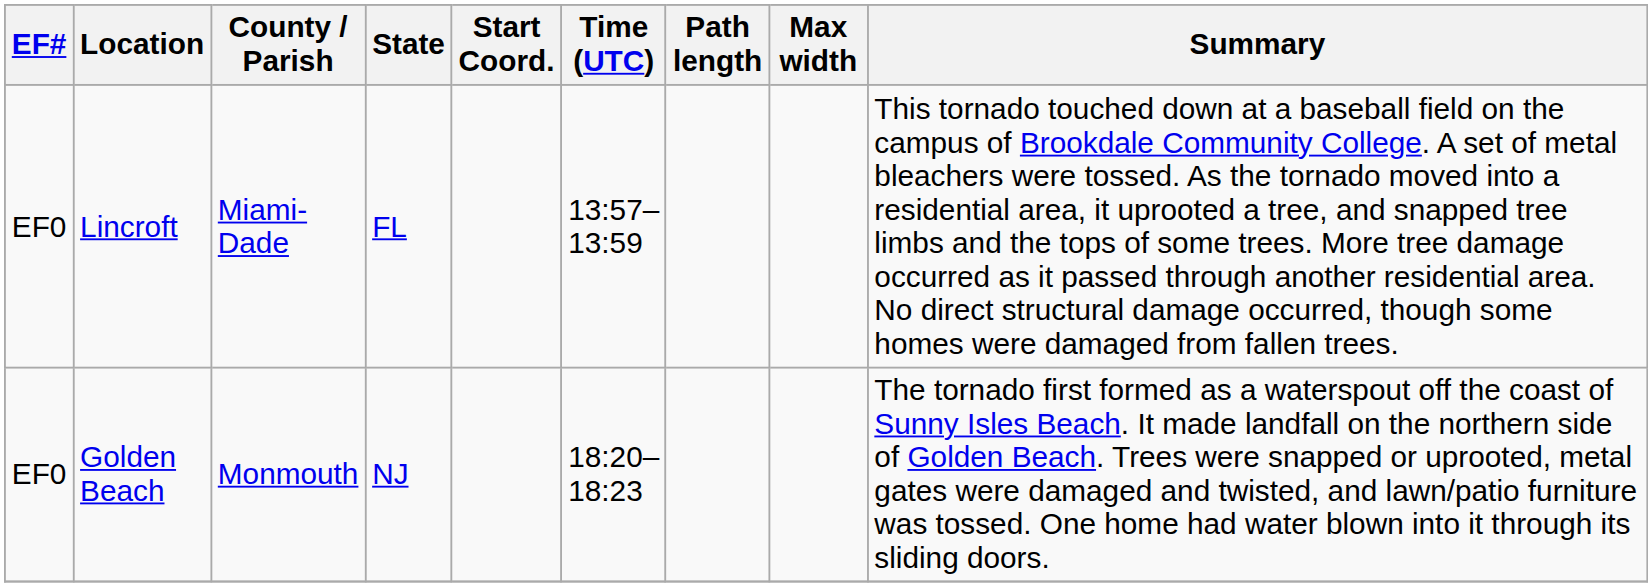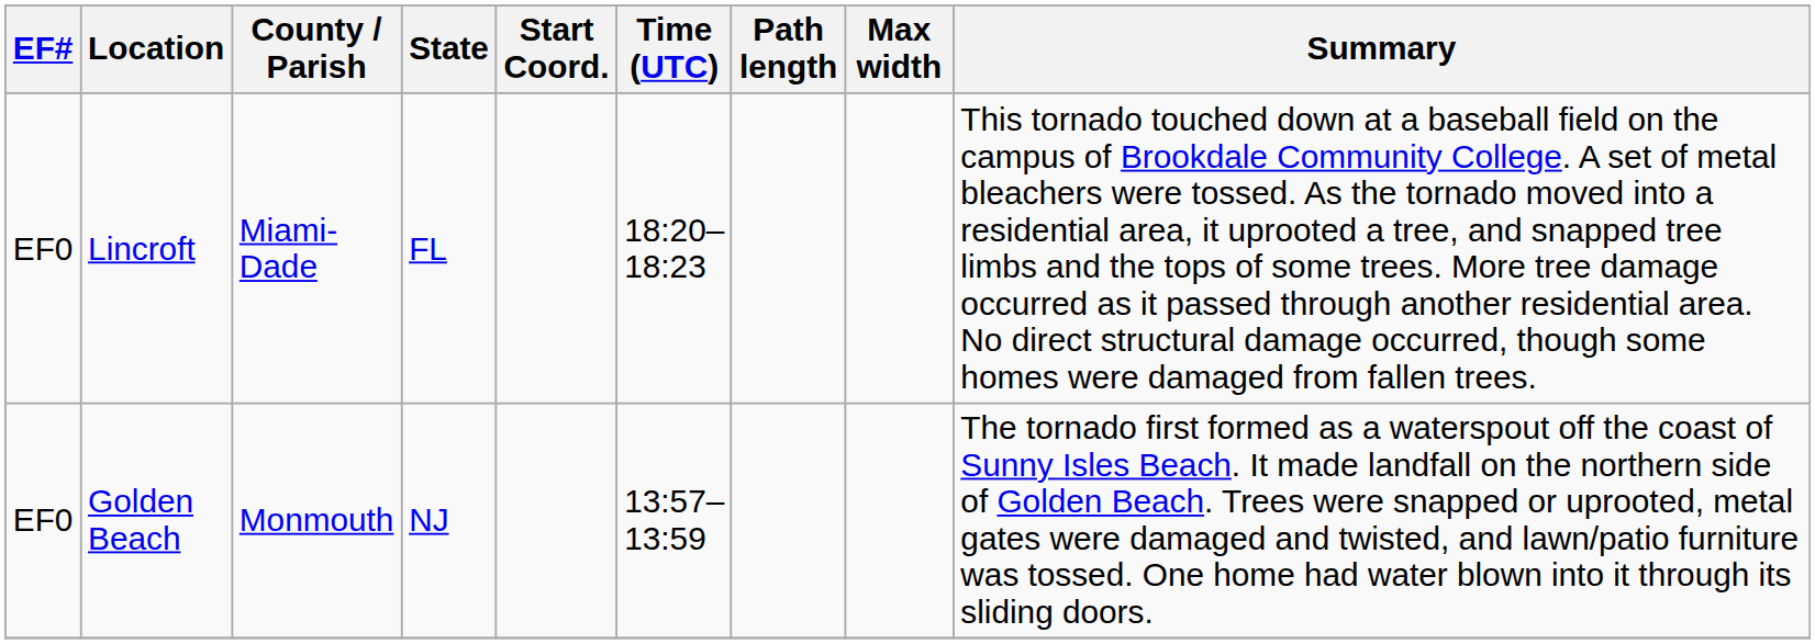Lincroft | Time (UTC): 13:57–13:59 -> 18:20–18:23
Golden Beach | Time (UTC): 18:20–18:23 -> 13:57–13:59
